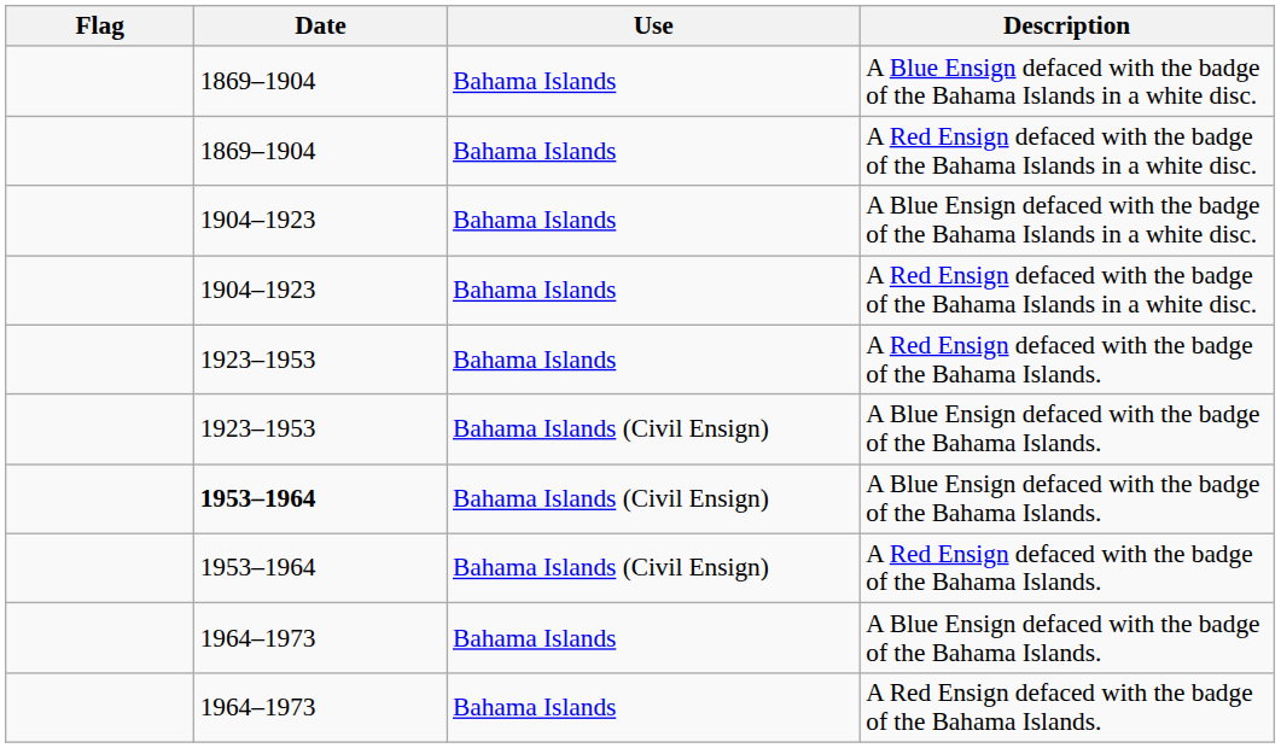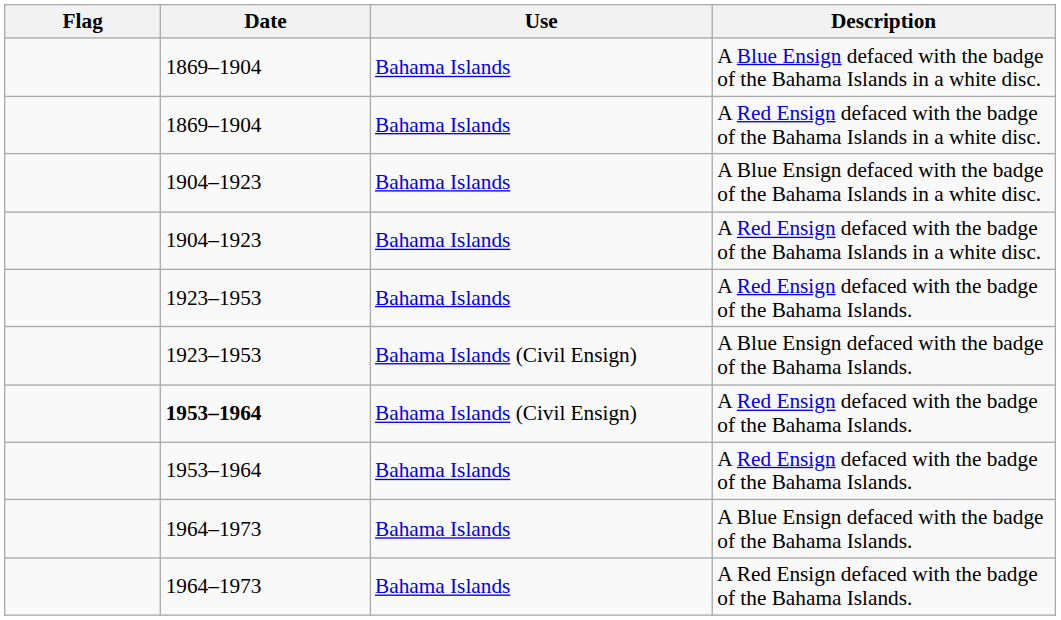row 8 | Description: A Blue Ensign defaced with the badge of the Bahama Islands. -> A Red Ensign defaced with the badge of the Bahama Islands.
row 9 | Use: Bahama Islands (Civil Ensign) -> Bahama Islands
